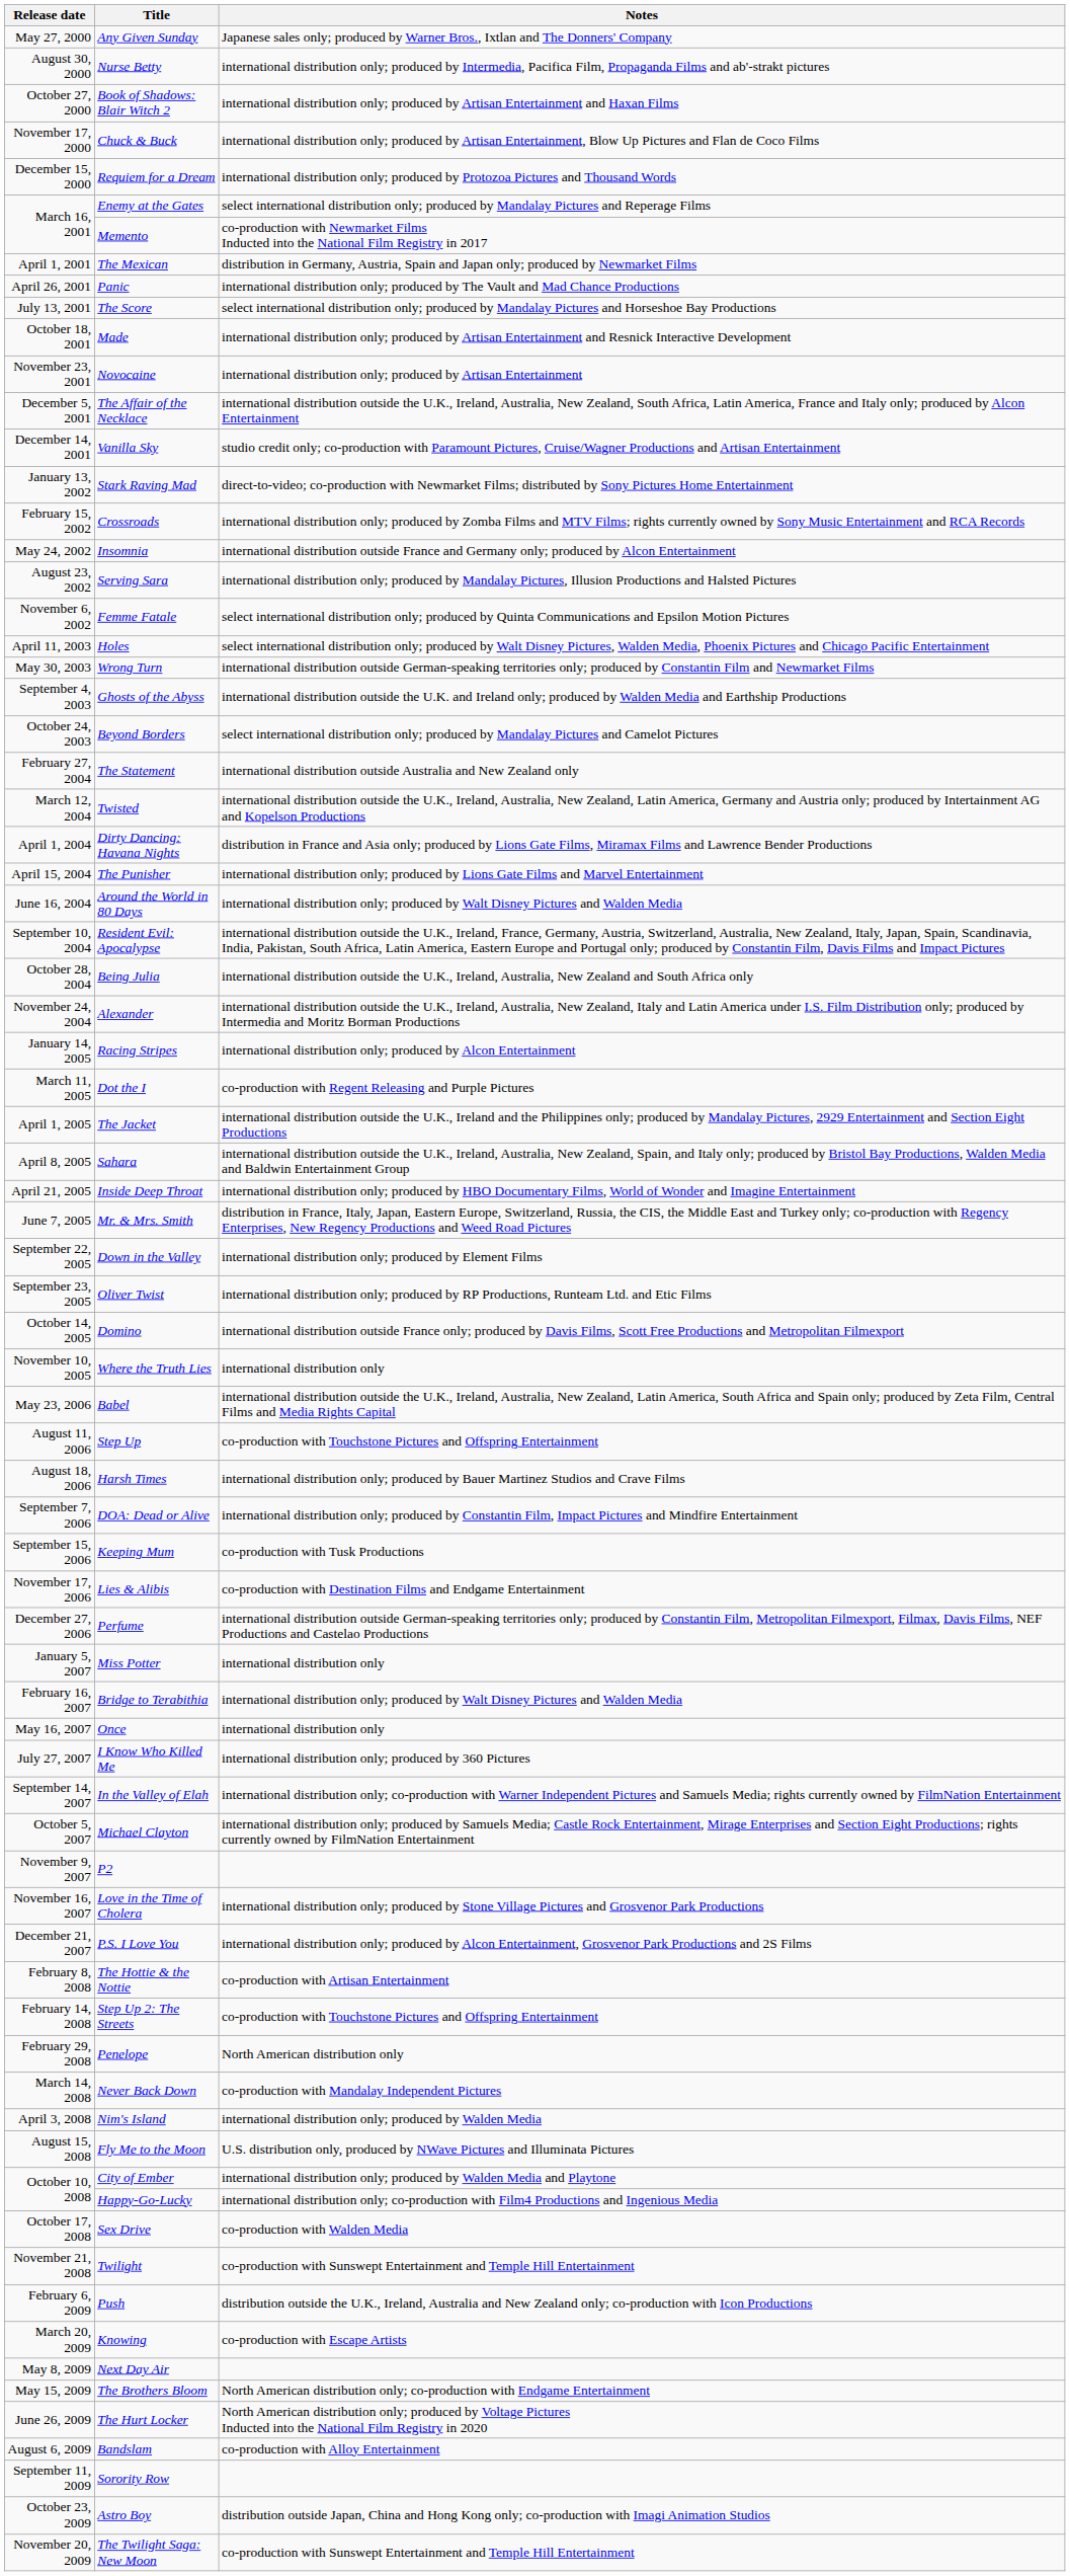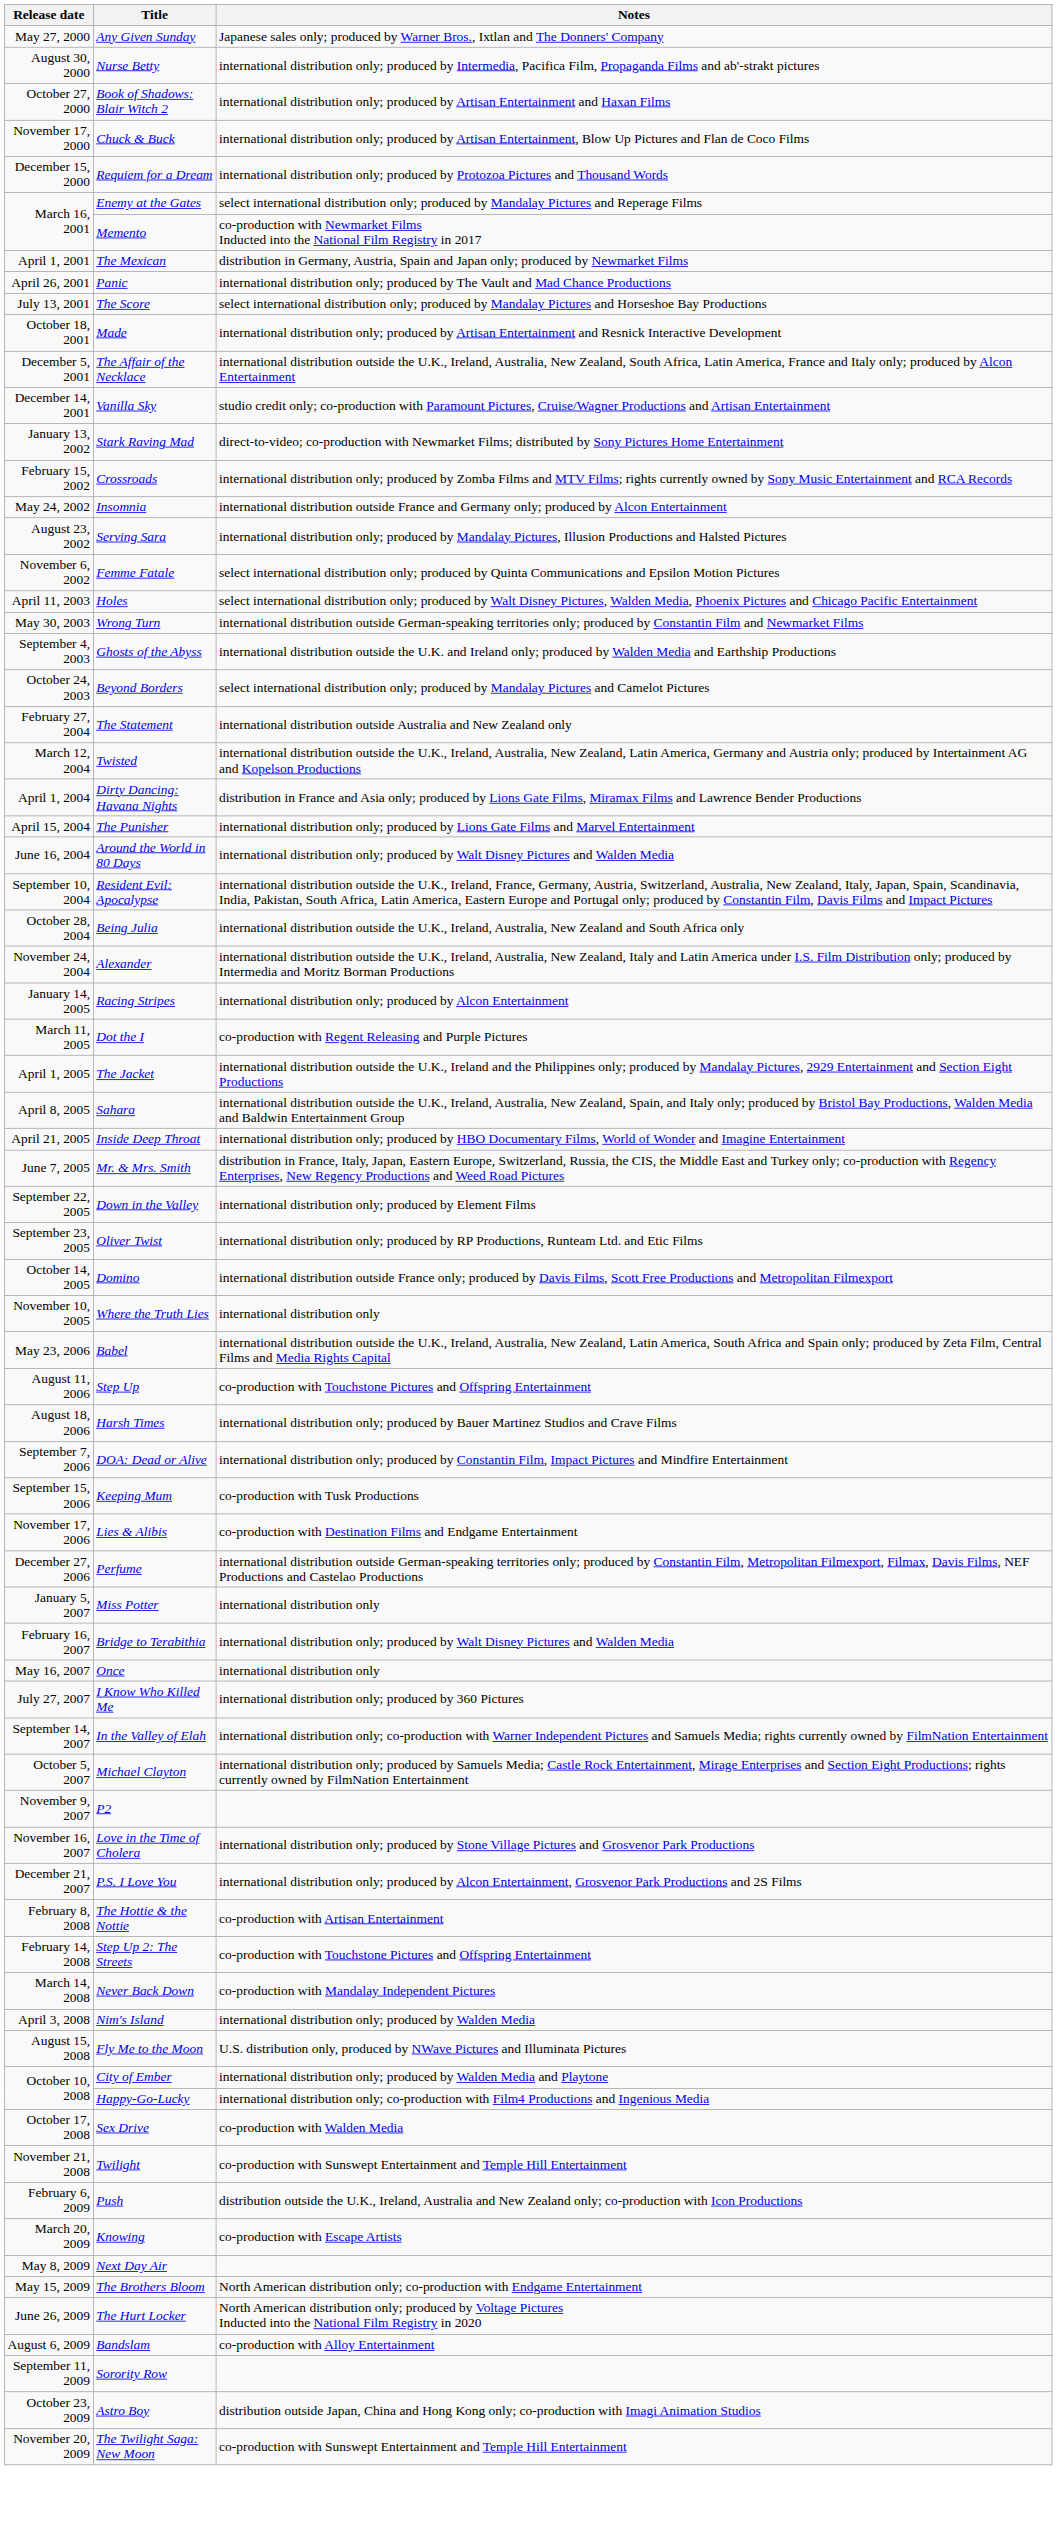- row: November 23, 2001 | Novocaine | international distribution only; produced by Artisan Entertainment
- row: February 29, 2008 | Penelope | North American distribution only
